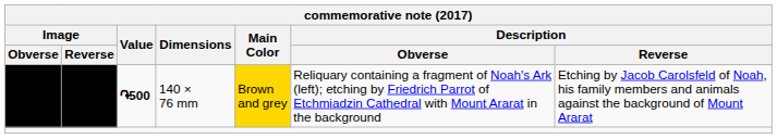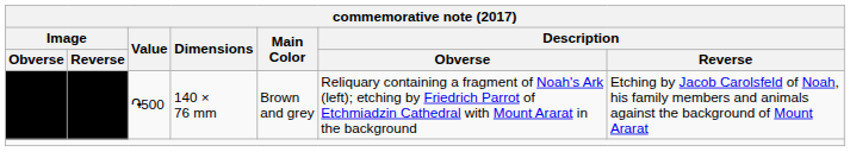140 × 76 mm | Value: bold -> normal
140 × 76 mm | Main Color: gold background -> no background
